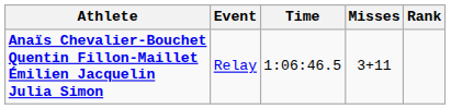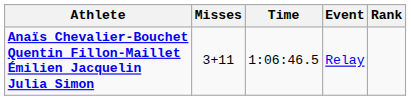columns swapped: Event <-> Misses
